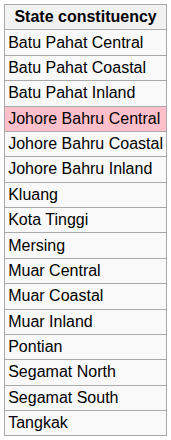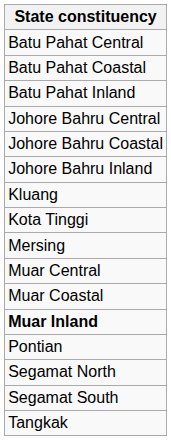row 5 | column 1: pink background -> no background
row 13 | column 1: normal -> bold
